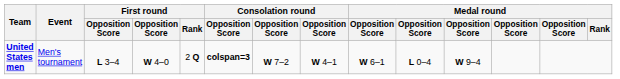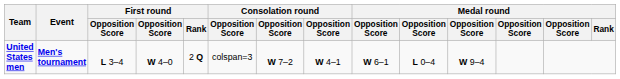United States men | Event: normal -> bold
United States men | column 6: bold -> normal
